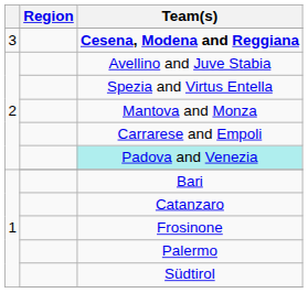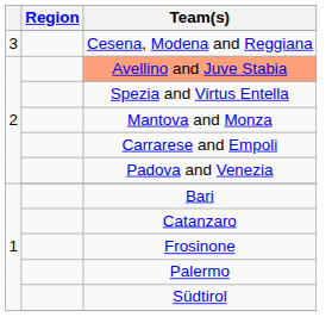Cesena, Modena and Reggiana | Team(s): bold -> normal
Avellino and Juve Stabia | Team(s): no background -> lightsalmon background
Padova and Venezia | Team(s): paleturquoise background -> no background
